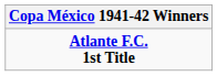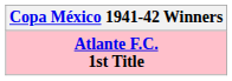row 2 | column 1: no background -> pink background
